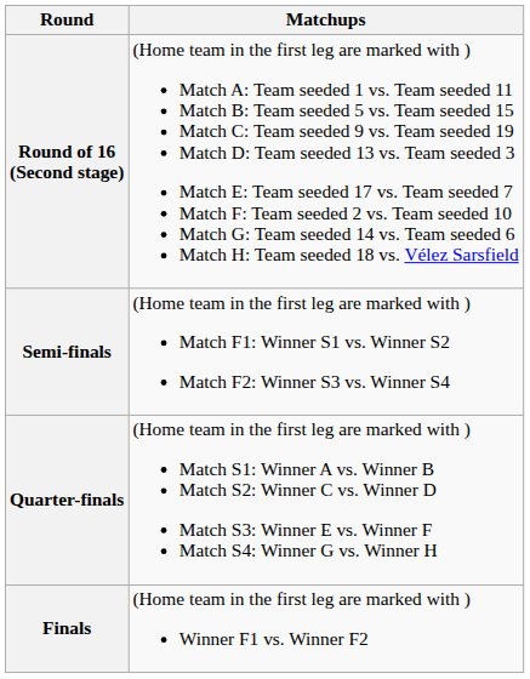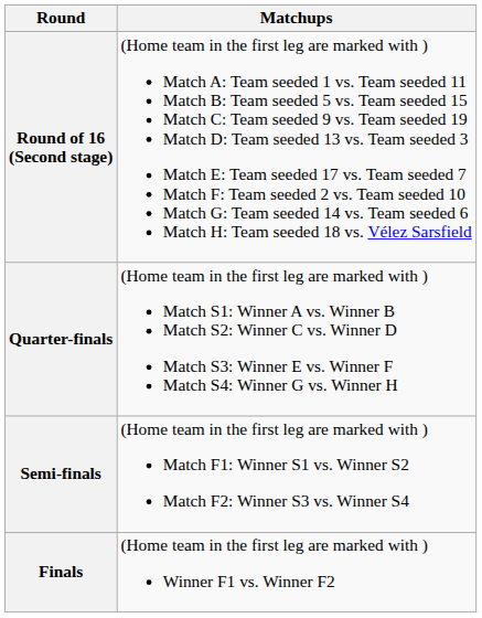rows swapped: Quarter-finals <-> Semi-finals
